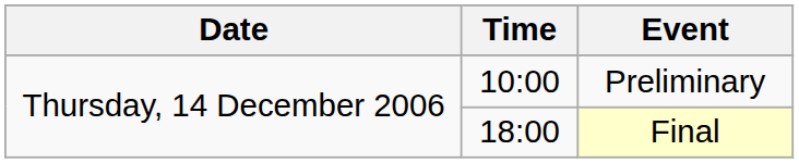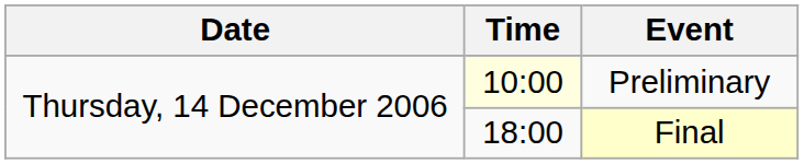Preliminary | Time: no background -> lightyellow background
